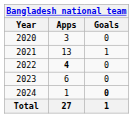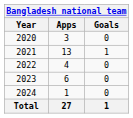2022 | Apps: bold -> normal
2024 | Goals: bold -> normal
